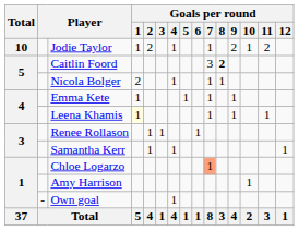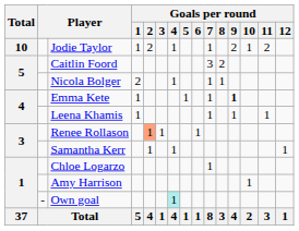Caitlin Foord | Goals per round / 8: bold -> normal
Emma Kete | Goals per round / 9: normal -> bold
Leena Khamis | Goals per round / 1: lightyellow background -> no background
Renee Rollason | Goals per round / 2: no background -> lightsalmon background
Chloe Logarzo | Goals per round / 7: lightsalmon background -> no background
Own goal | Goals per round / 4: no background -> paleturquoise background
